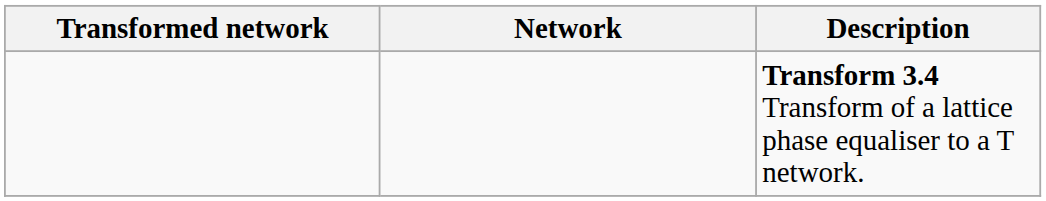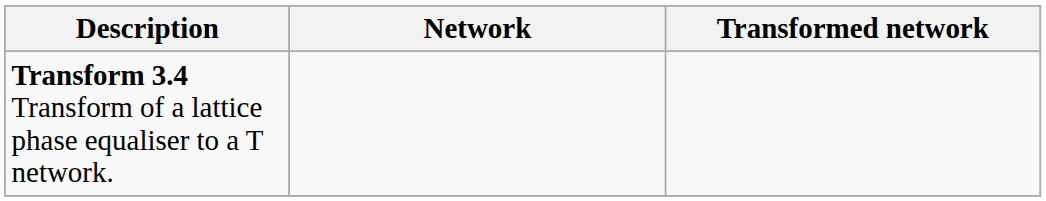columns swapped: Description <-> Transformed network
